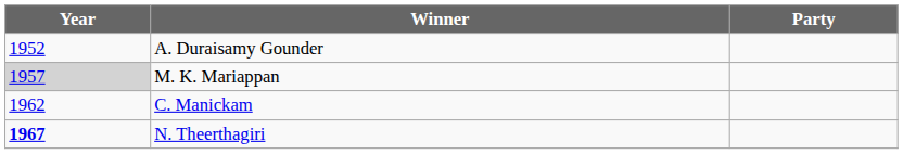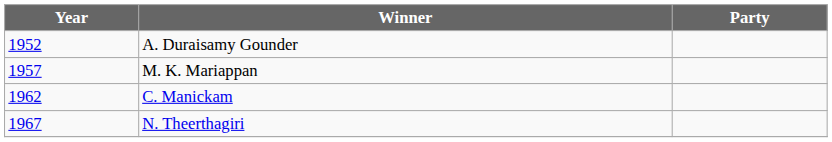M. K. Mariappan | Year: lightgrey background -> no background
N. Theerthagiri | Year: bold -> normal
